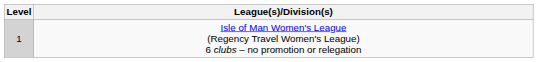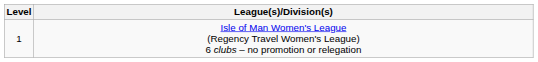row 2 | Level: lightgrey background -> no background
